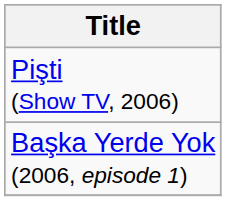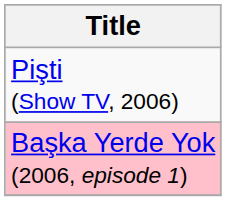row 3 | column 1: no background -> pink background
